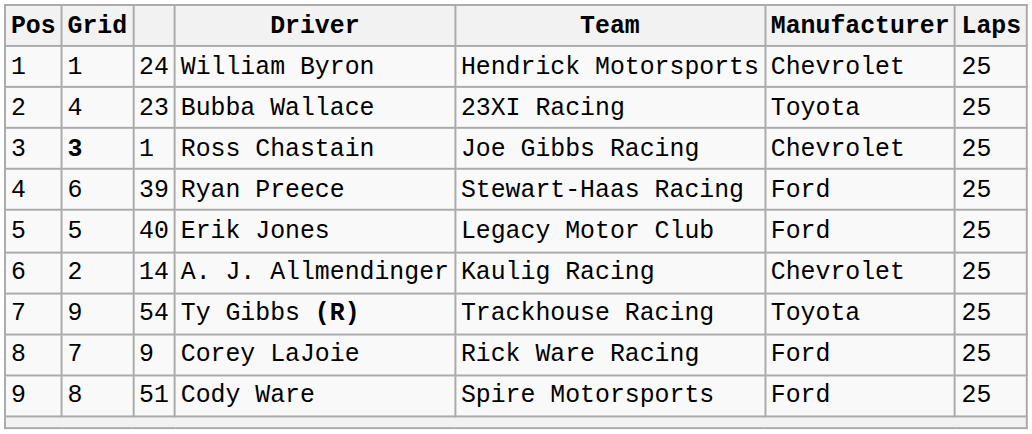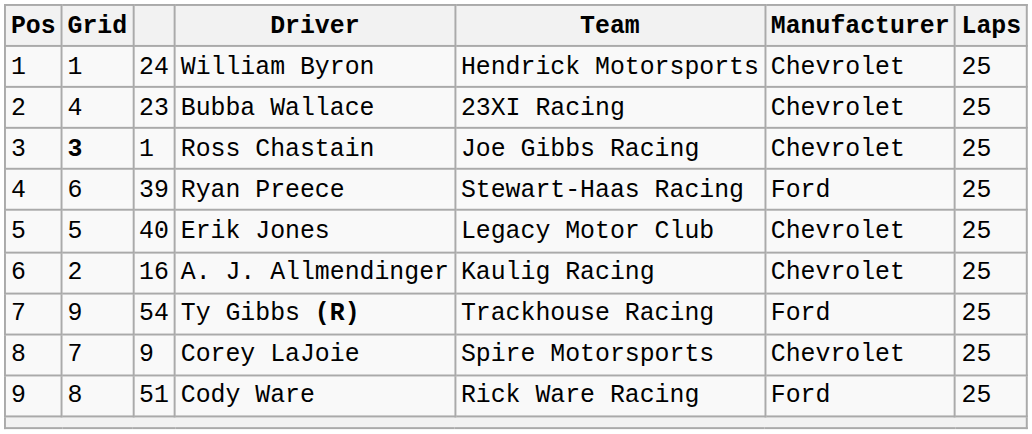Bubba Wallace | Manufacturer: Toyota -> Chevrolet
Erik Jones | Manufacturer: Ford -> Chevrolet
A. J. Allmendinger | column 3: 14 -> 16
Ty Gibbs (R) | Manufacturer: Toyota -> Ford
Corey LaJoie | Team: Rick Ware Racing -> Spire Motorsports
Corey LaJoie | Manufacturer: Ford -> Chevrolet
Cody Ware | Team: Spire Motorsports -> Rick Ware Racing
